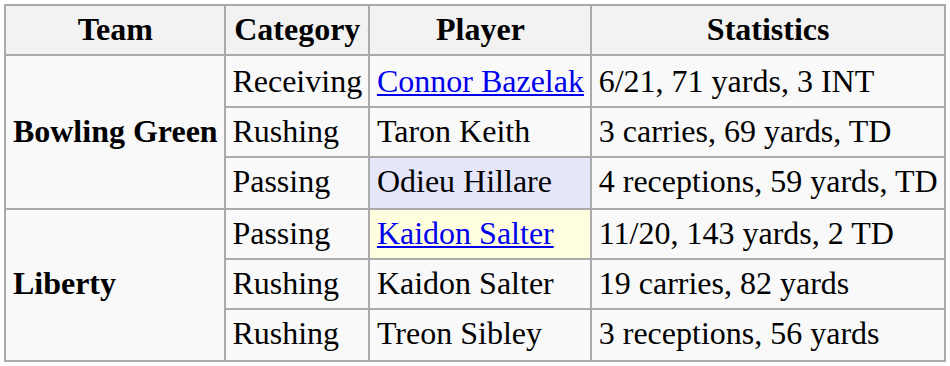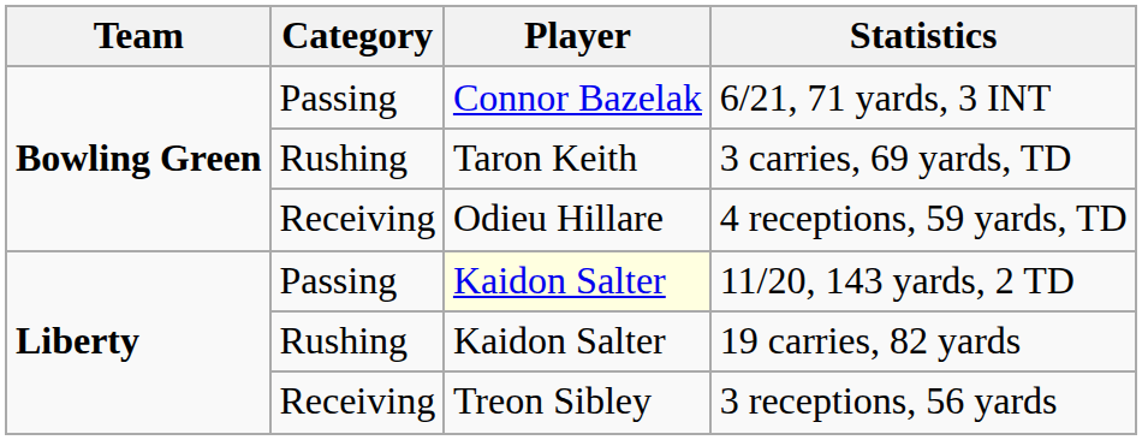6/21, 71 yards, 3 INT | Category: Receiving -> Passing
4 receptions, 59 yards, TD | Category: Passing -> Receiving
4 receptions, 59 yards, TD | Player: lavender background -> no background
3 receptions, 56 yards | Category: Rushing -> Receiving
